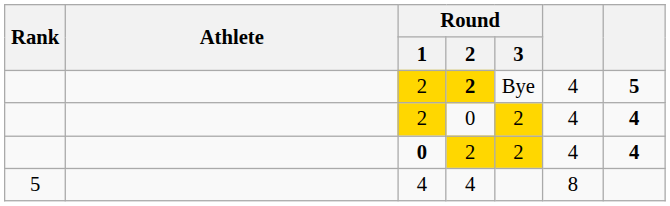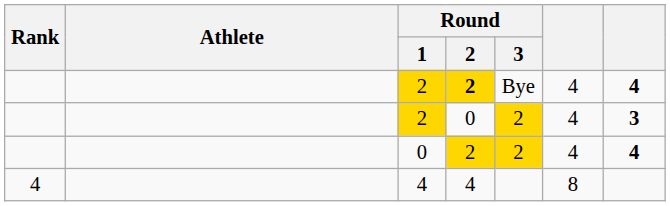row 3 | column 7: 5 -> 4
row 4 | column 7: 4 -> 3
row 5 | Round / 1: bold -> normal
row 6 | Rank: 5 -> 4
